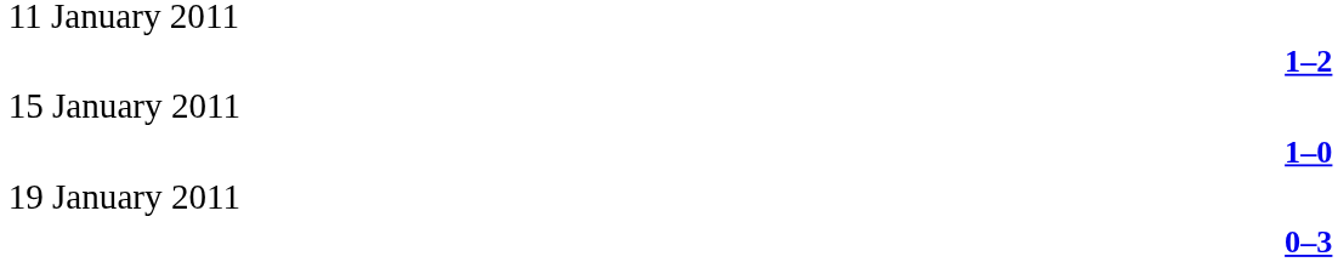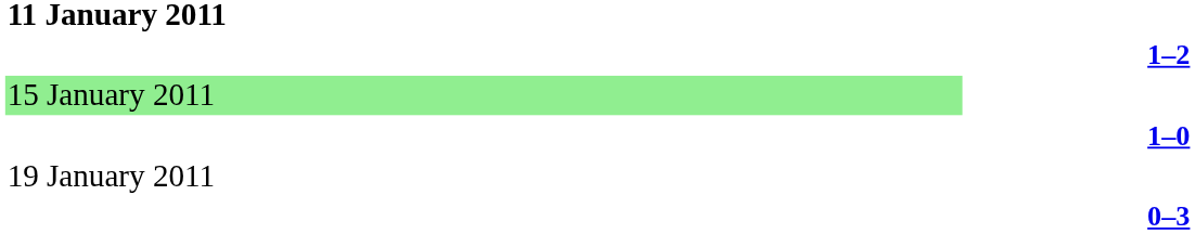11 January 2011 | column 1: normal -> bold
15 January 2011 | column 1: no background -> lightgreen background
